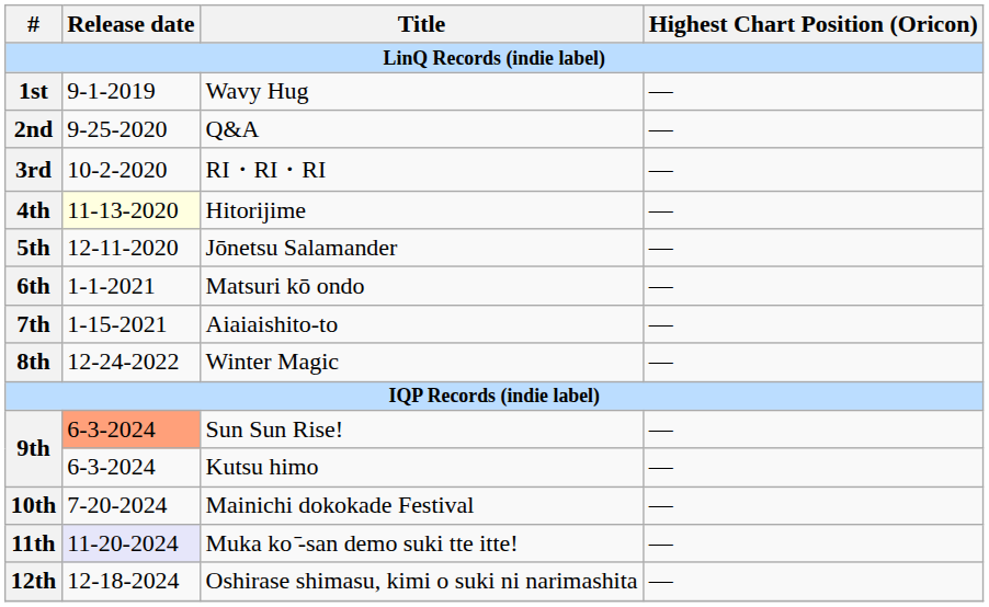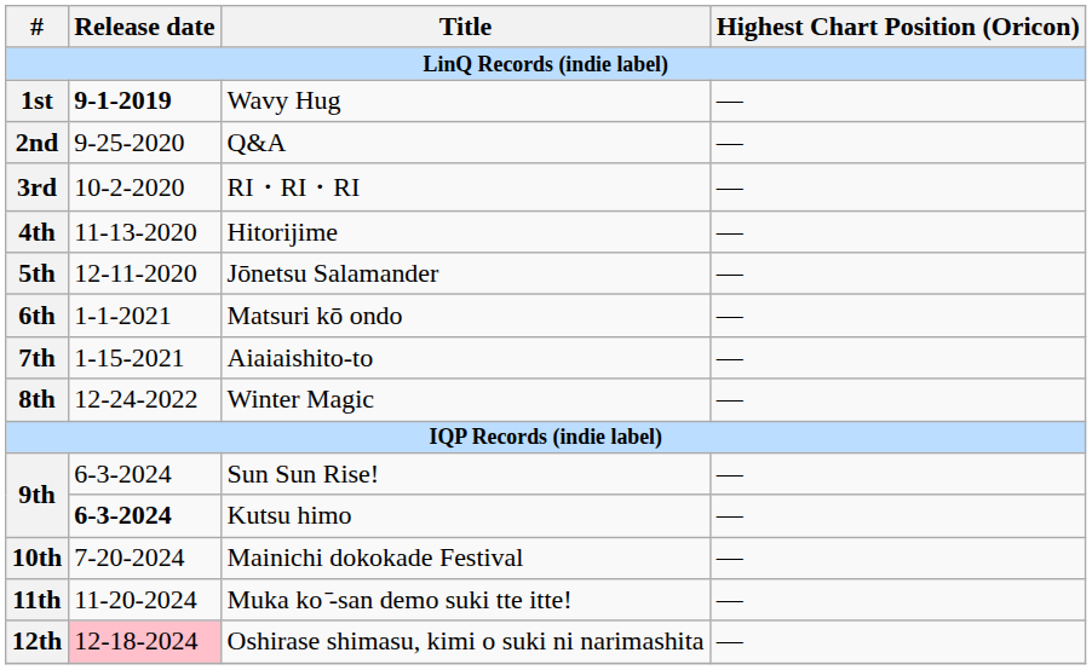1st | Release date: normal -> bold
4th | Release date: lightyellow background -> no background
9th / Sun Sun Rise! | Release date: lightsalmon background -> no background
9th / Kutsu himo | Release date: normal -> bold
11th | Release date: lavender background -> no background
12th | Release date: no background -> pink background
